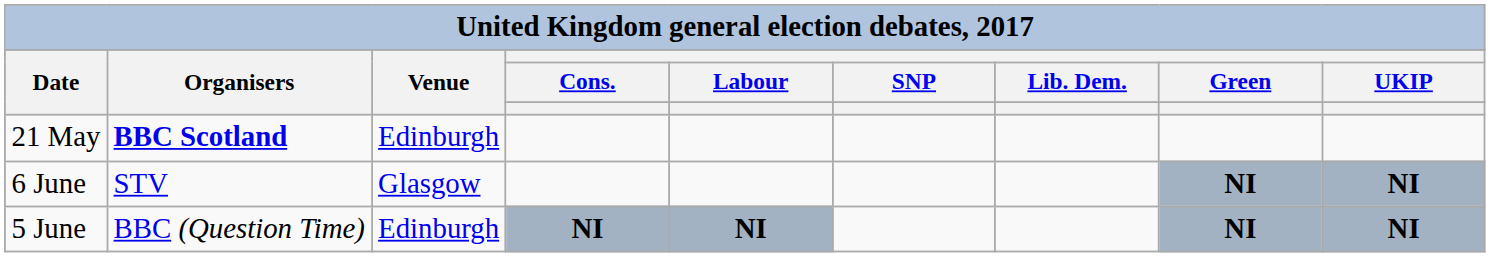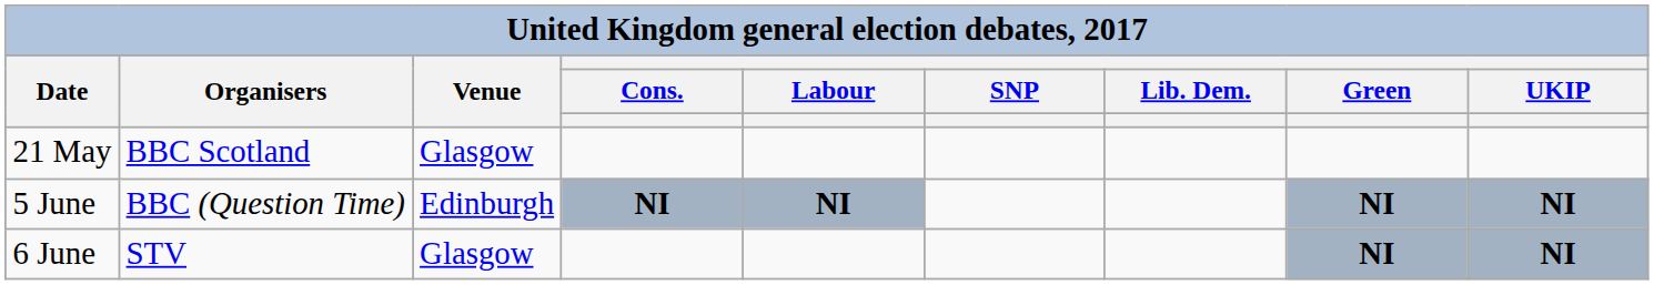21 May | Organisers: bold -> normal
21 May | Venue: Edinburgh -> Glasgow
rows swapped: 5 June <-> 6 June
